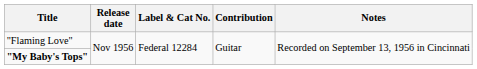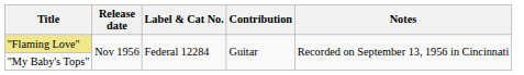"Flaming Love" | Title: no background -> khaki background
"My Baby's Tops" | Title: bold -> normal
